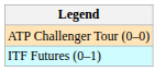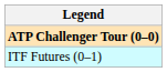row 2 | column 1: normal -> bold
